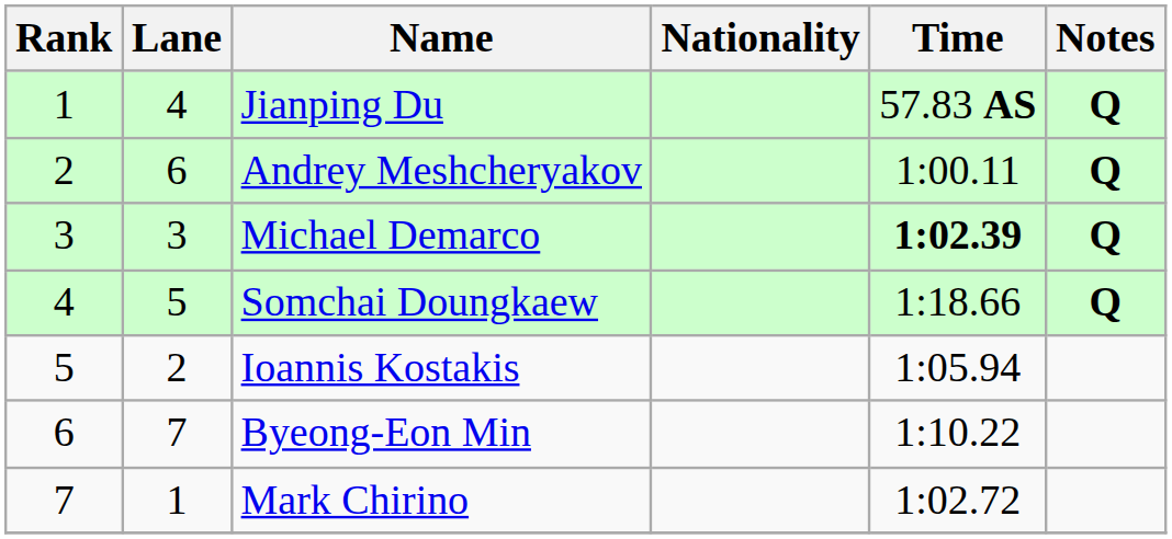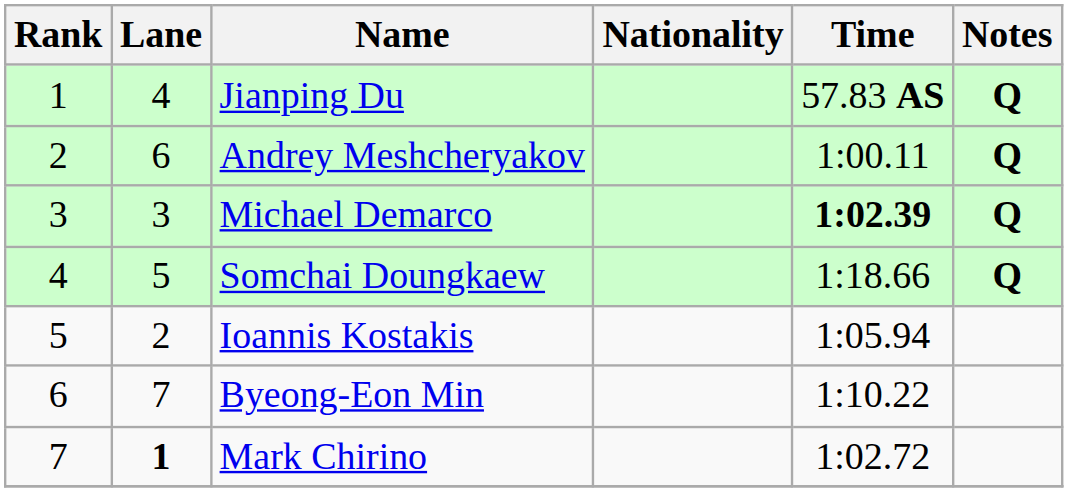Mark Chirino | Lane: normal -> bold
